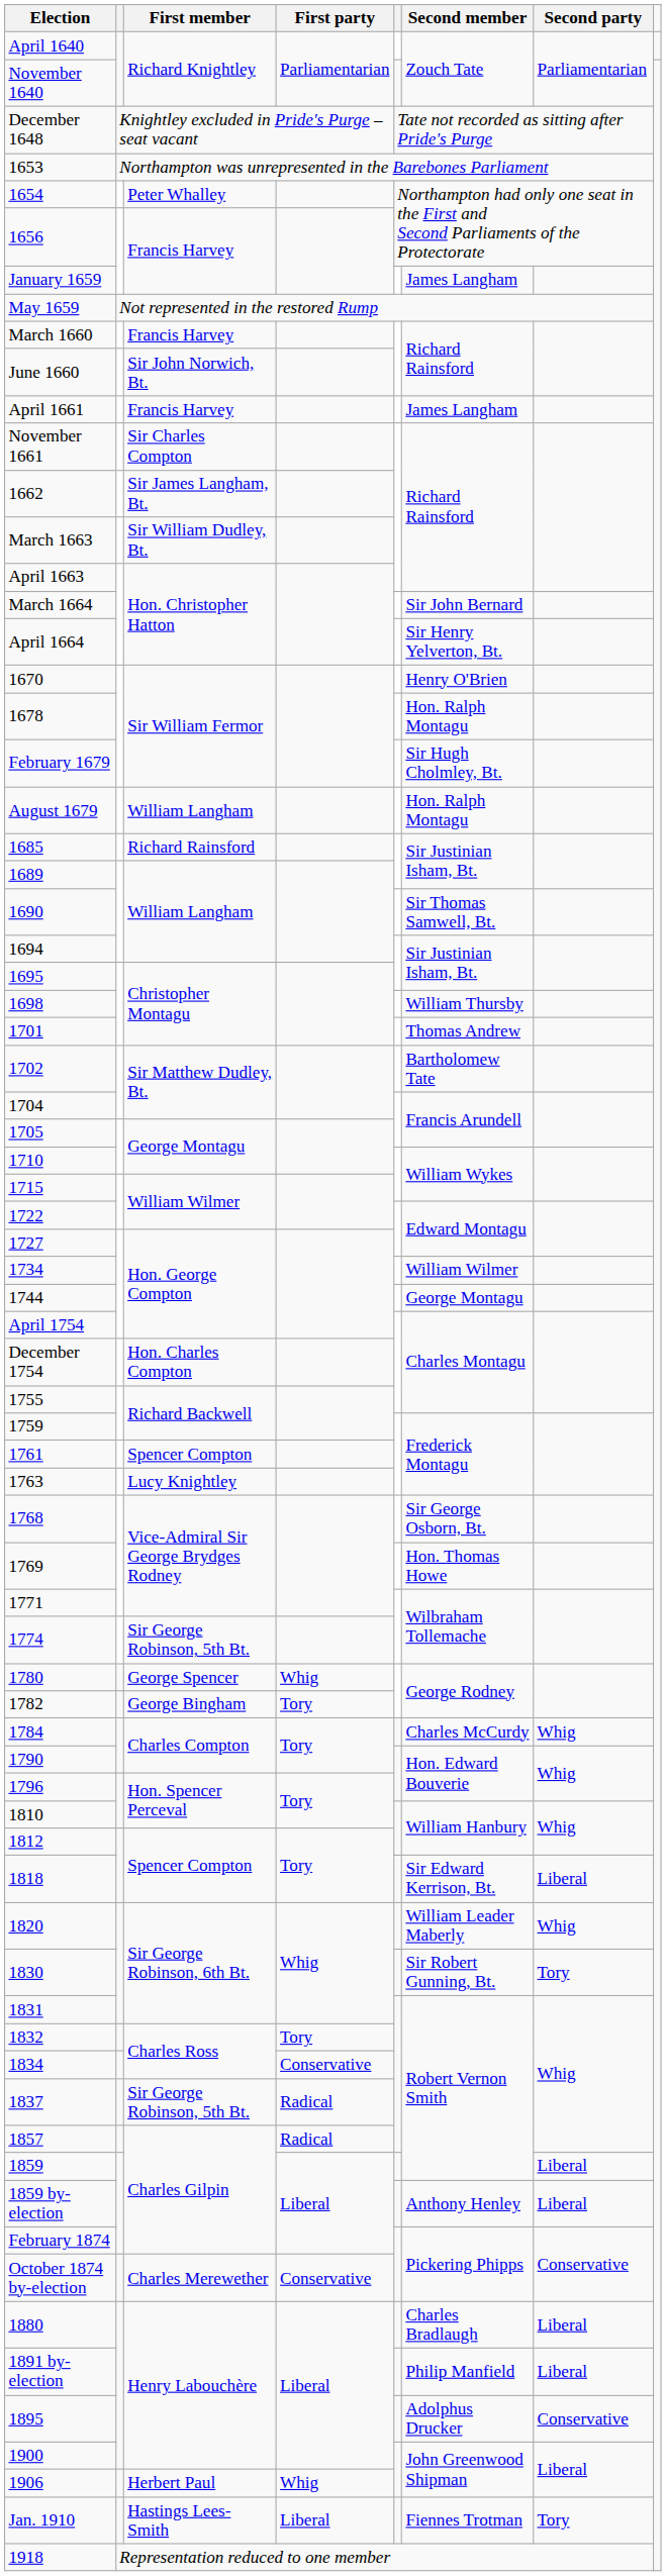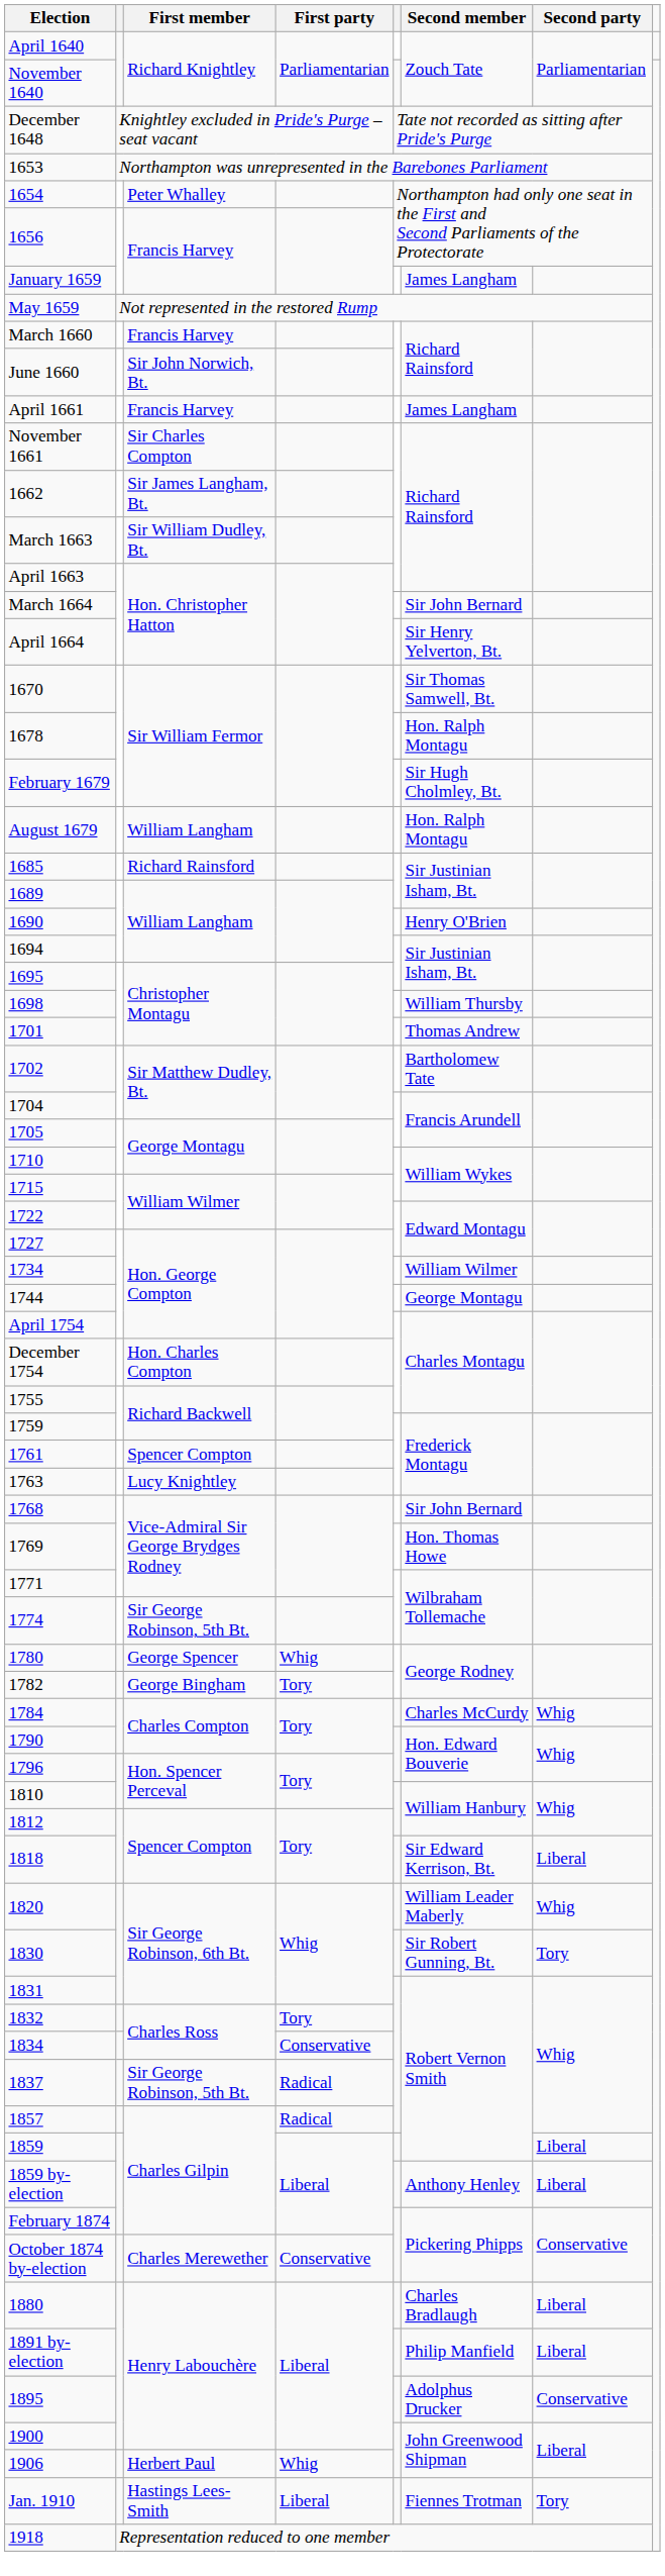1670 | Second member: Henry O'Brien -> Sir Thomas Samwell, Bt.
1690 | Second member: Sir Thomas Samwell, Bt. -> Henry O'Brien
1768 | Second member: Sir George Osborn, Bt. -> Sir John Bernard
